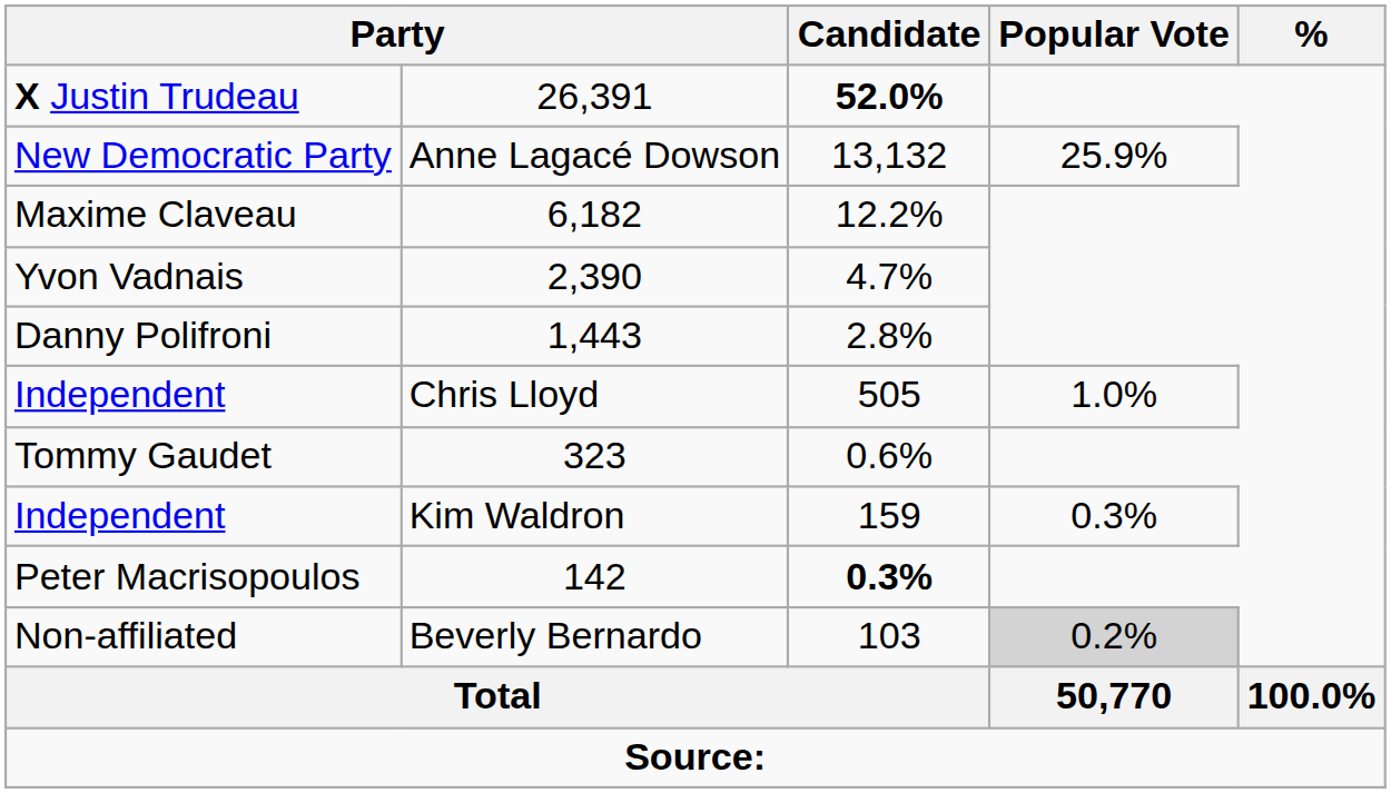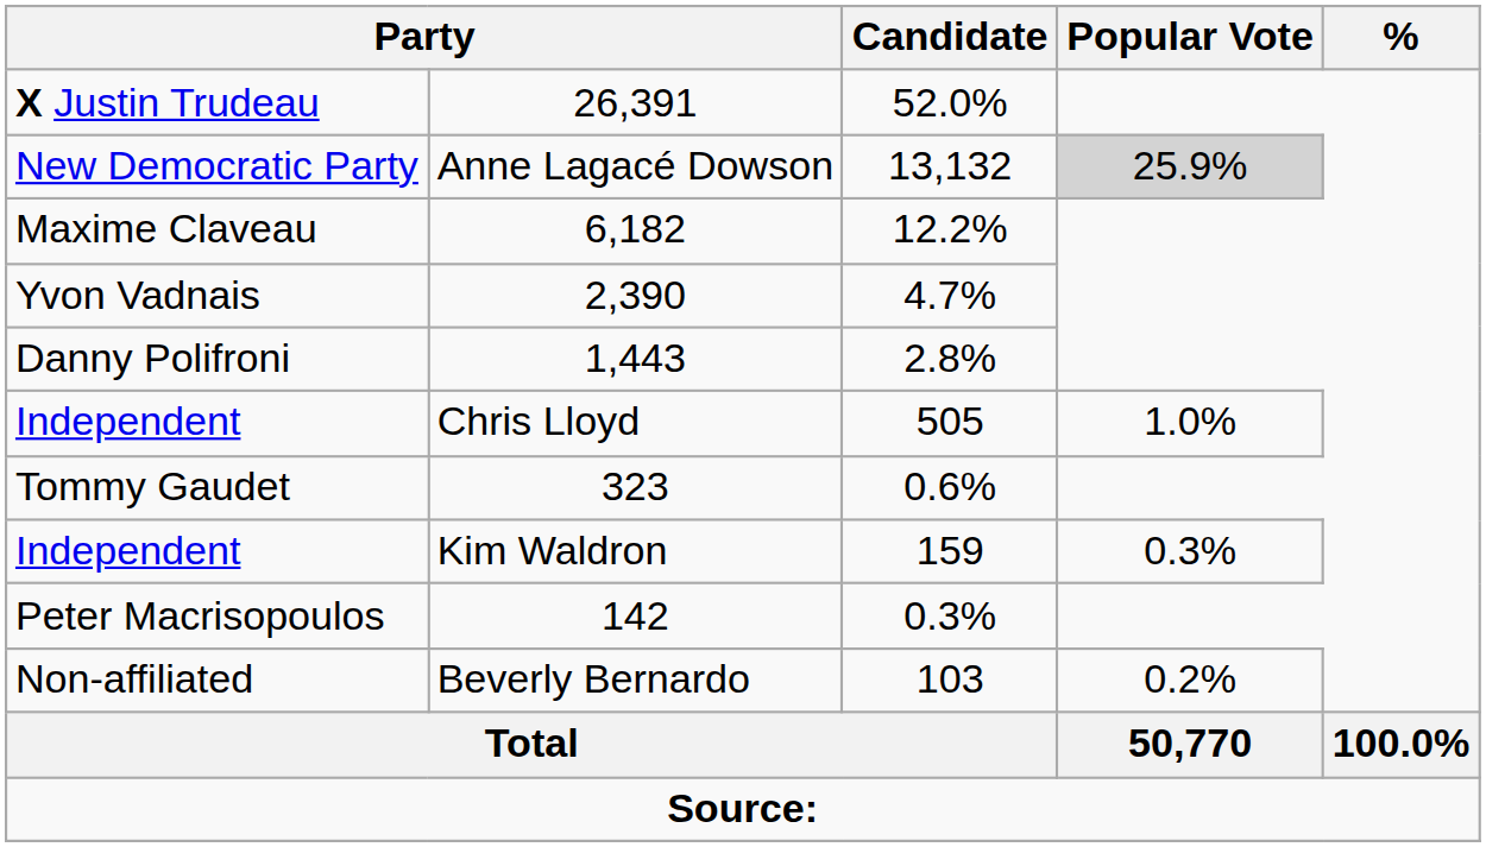X Justin Trudeau | Candidate: bold -> normal
New Democratic Party | Popular Vote: no background -> lightgrey background
Peter Macrisopoulos | Candidate: bold -> normal
Non-affiliated | Popular Vote: lightgrey background -> no background
